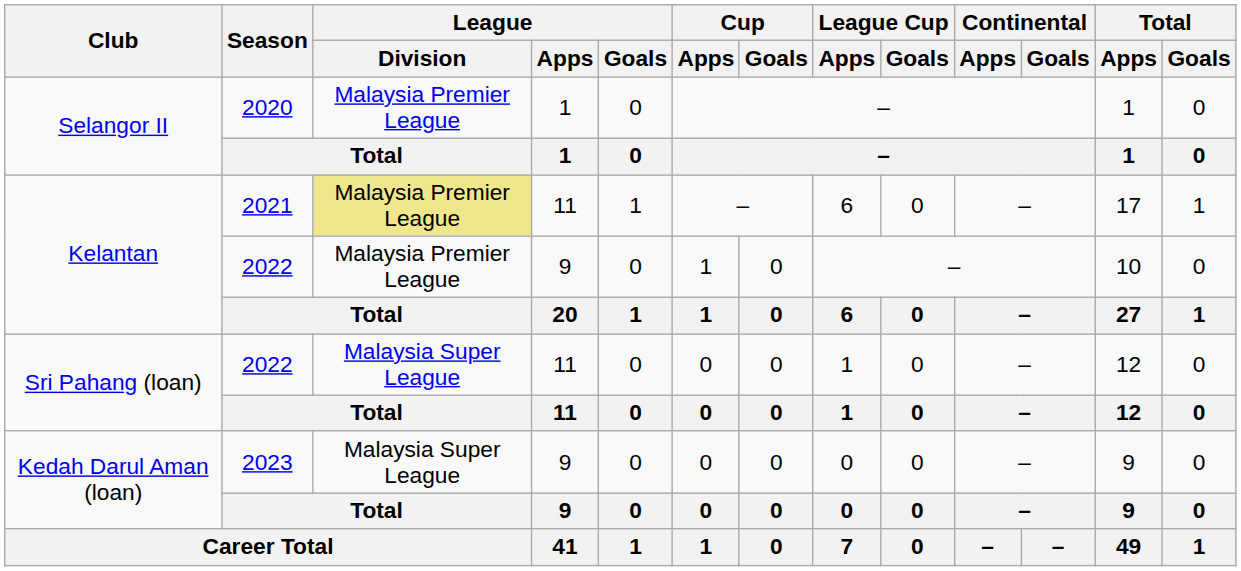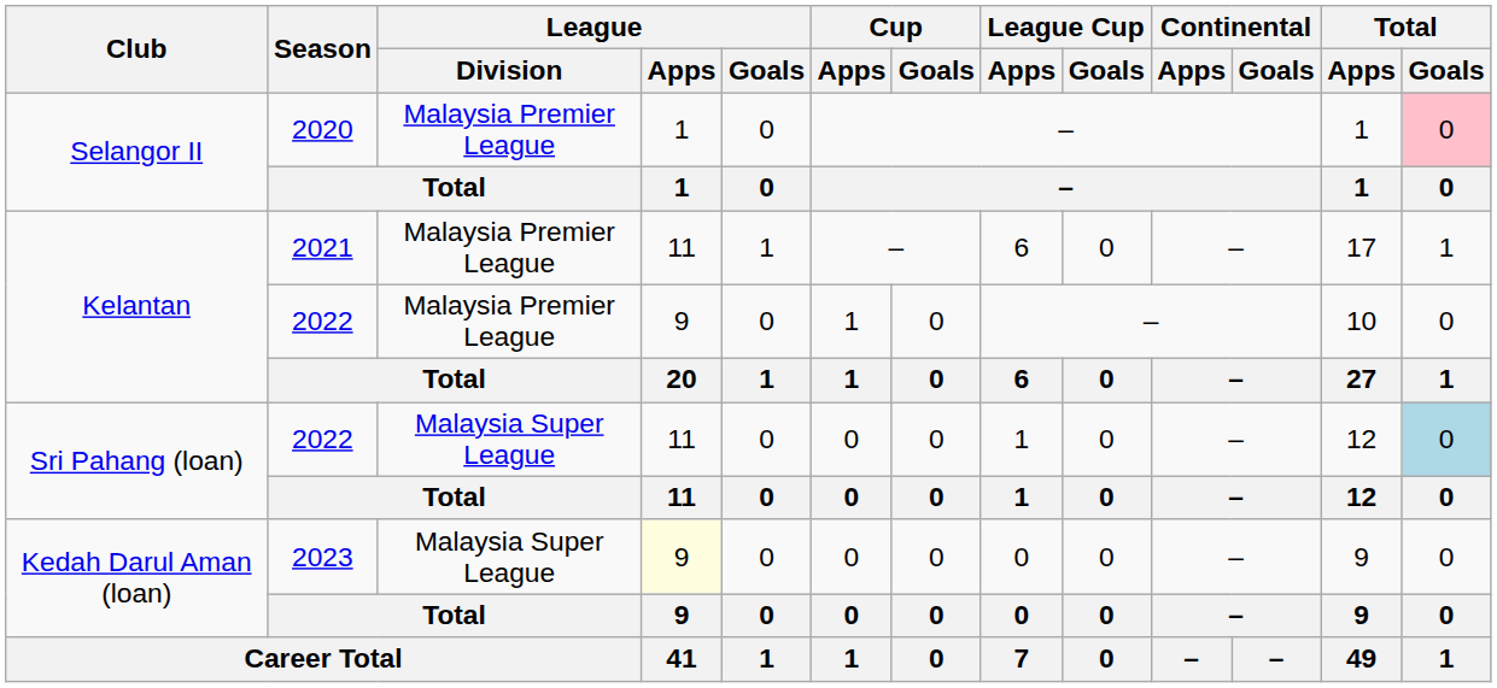Selangor II / 2020 | Total / Goals: no background -> pink background
Kelantan / 2021 | League / Division: khaki background -> no background
Sri Pahang (loan) / 2022 | Total / Goals: no background -> lightblue background
Kedah Darul Aman (loan) / 2023 | League / Apps: no background -> lightyellow background
